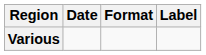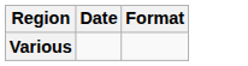- column: Label
